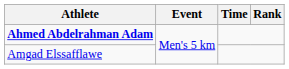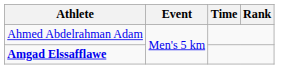Ahmed Abdelrahman Adam | Athlete: bold -> normal
Amgad Elssafflawe | Athlete: normal -> bold
